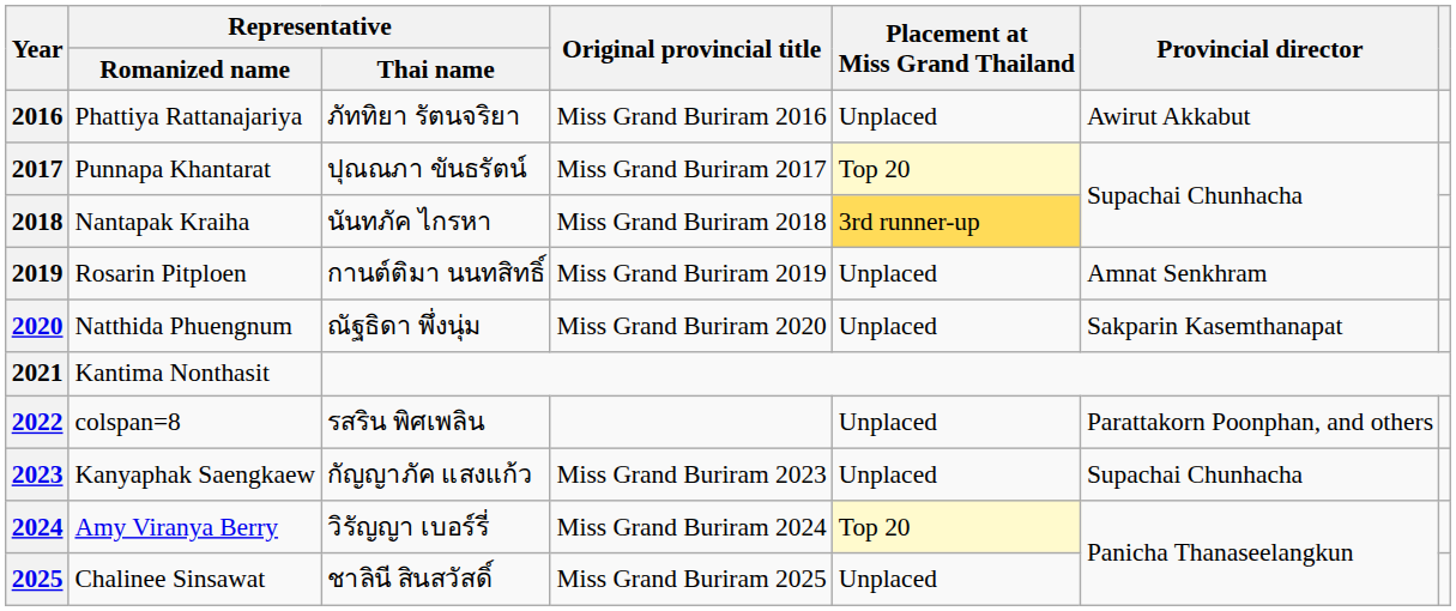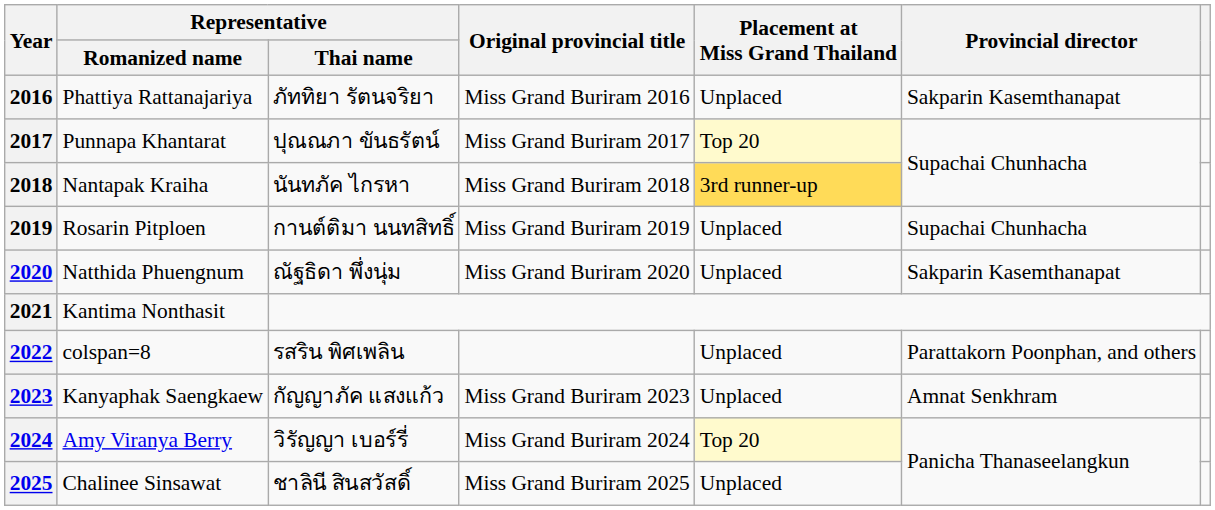2016 | Provincial director: Awirut Akkabut -> Sakparin Kasemthanapat
2019 | Provincial director: Amnat Senkhram -> Supachai Chunhacha
2023 | Provincial director: Supachai Chunhacha -> Amnat Senkhram
